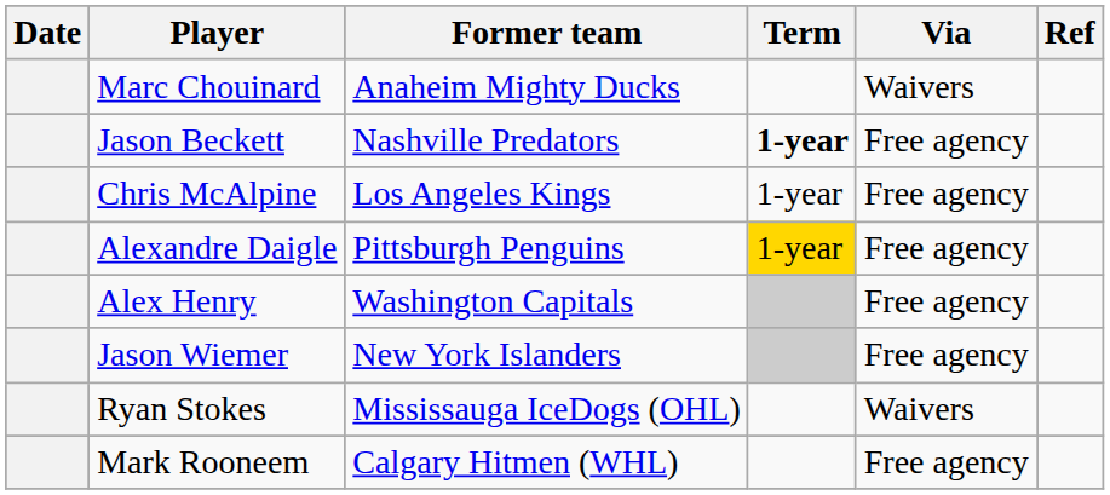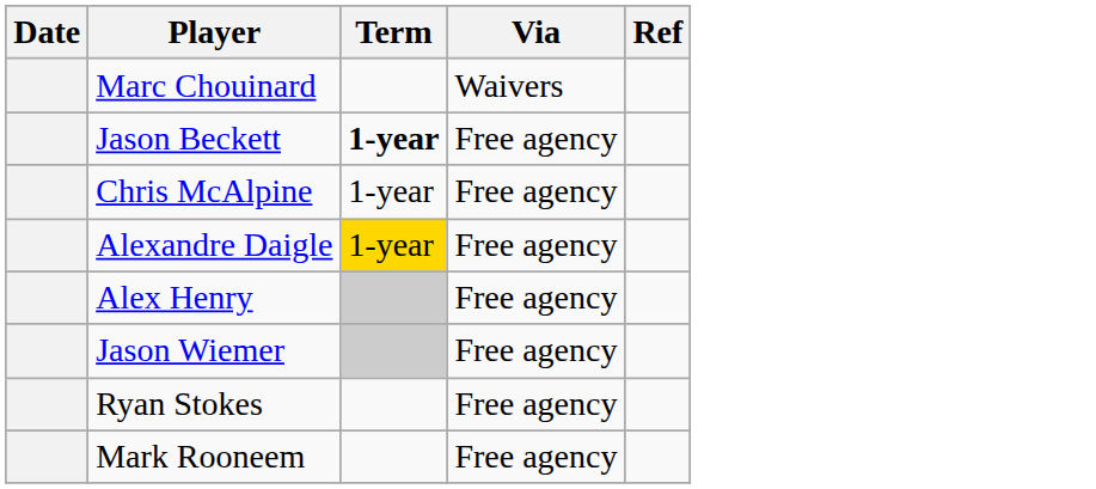- column: Former team | Anaheim Mighty Ducks | Nashville Predators | Los Angeles Kings | Pittsburgh Penguins | Washington Capitals | New York Islanders | Mississauga IceDogs (OHL) | Calgary Hitmen (WHL)
Ryan Stokes | Via: Waivers -> Free agency
